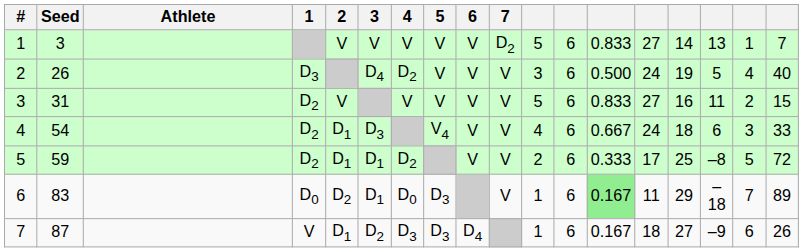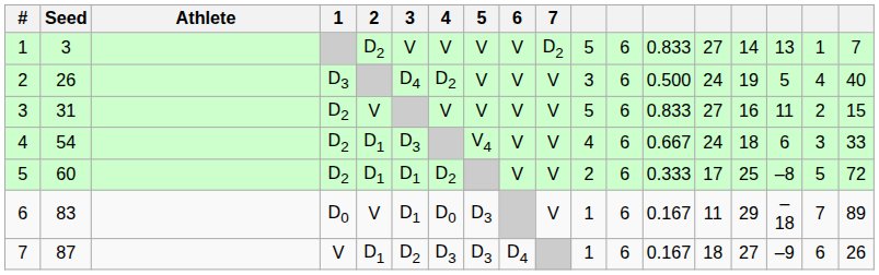row 2 | 2: V -> D2
row 6 | Seed: 59 -> 60
row 7 | 2: D2 -> V
row 7 | column 13: lightgreen background -> no background
